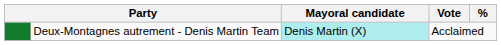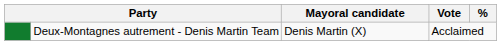Deux-Montagnes autrement - Denis Martin Team | Mayoral candidate: paleturquoise background -> no background
